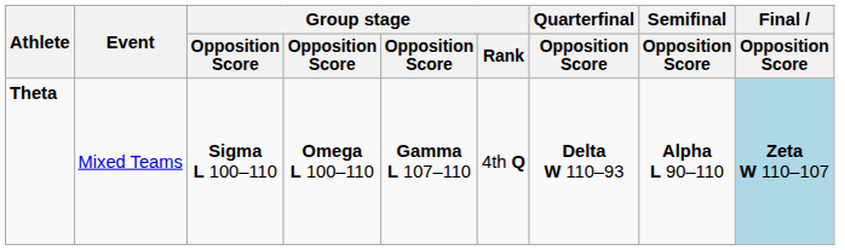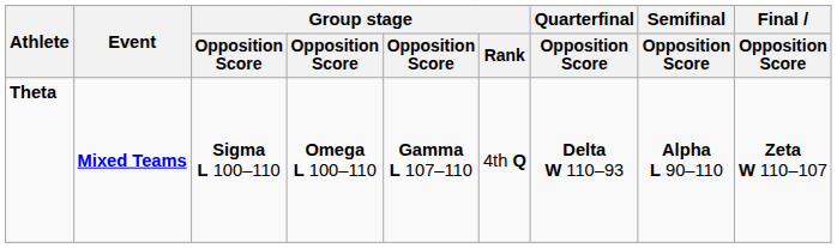Theta | Event: normal -> bold
Theta | Final / Opposition Score: lightblue background -> no background
